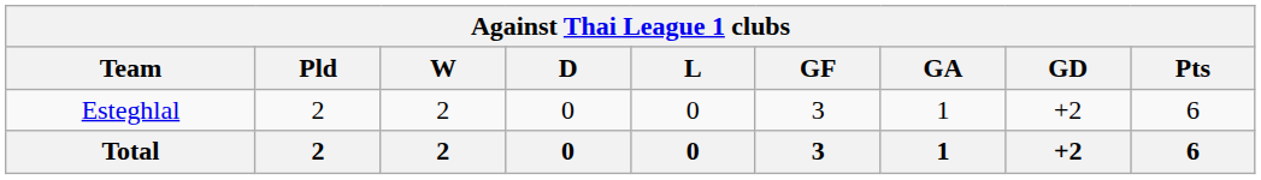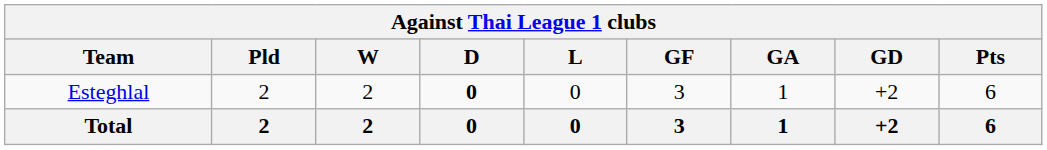Esteghlal | D: normal -> bold
